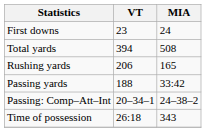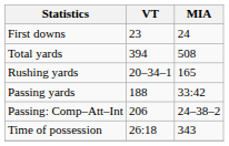Rushing yards | VT: 206 -> 20–34–1
Passing: Comp–Att–Int | VT: 20–34–1 -> 206
